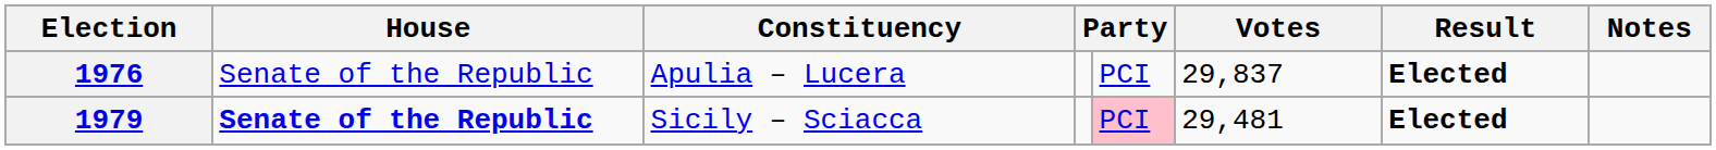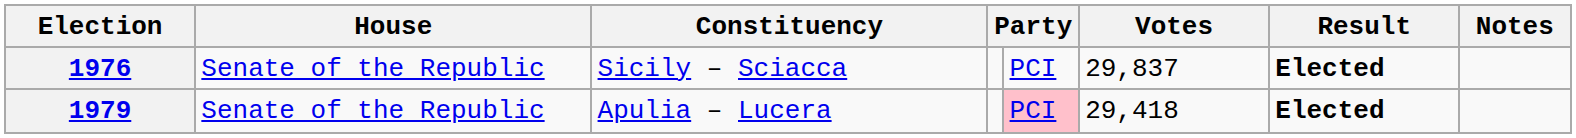1976 | Constituency: Apulia – Lucera -> Sicily – Sciacca
1979 | House: bold -> normal
1979 | Constituency: Sicily – Sciacca -> Apulia – Lucera
1979 | Votes: 29,481 -> 29,418
